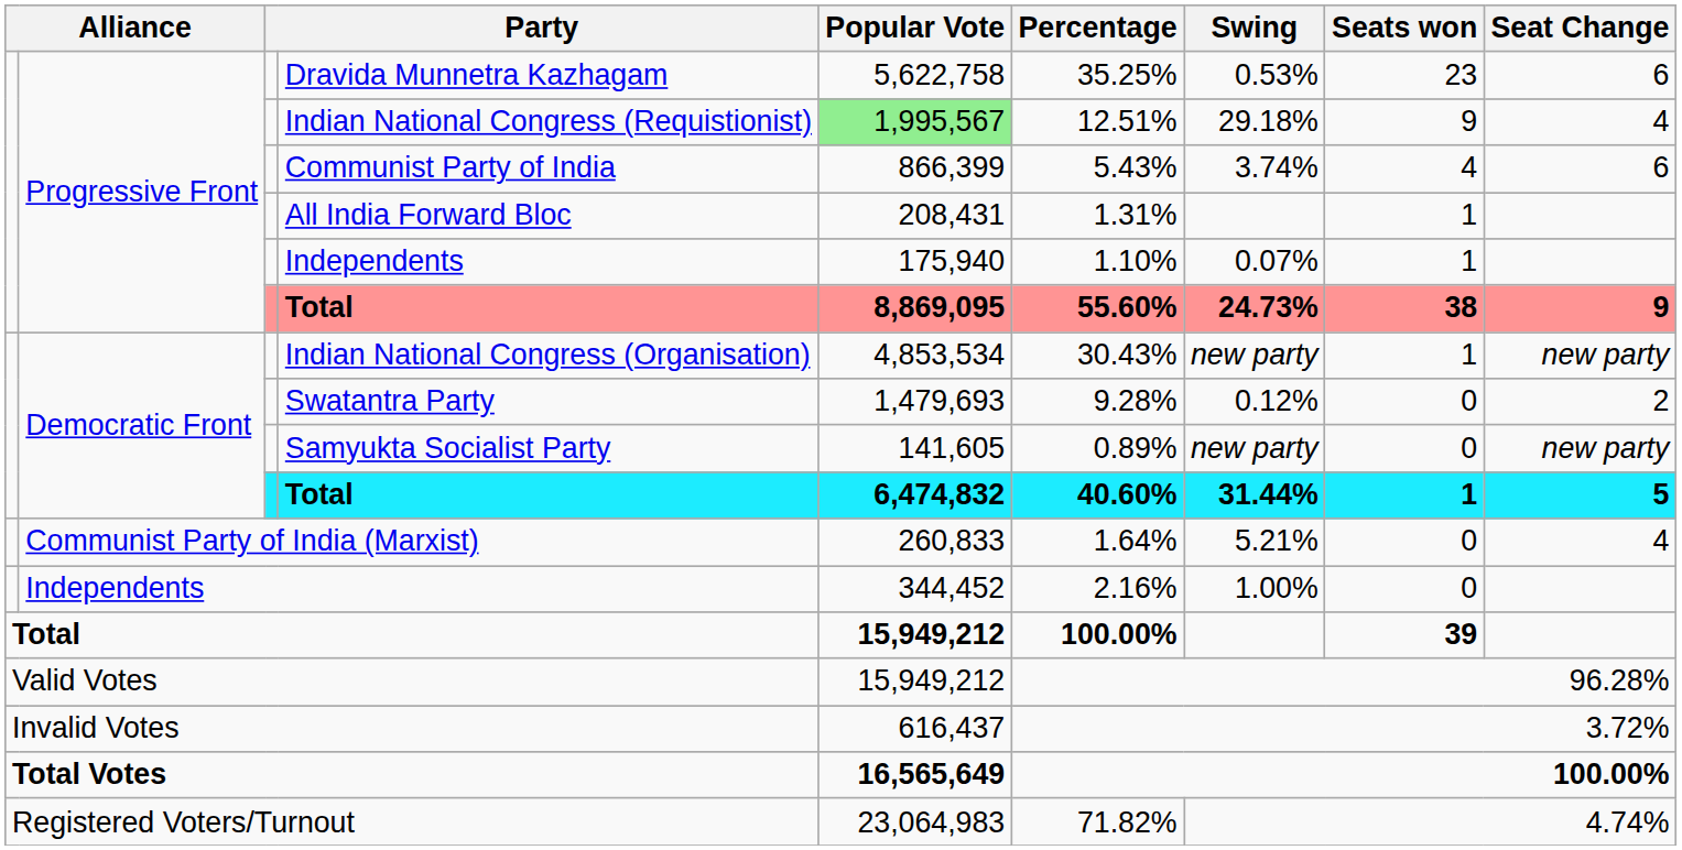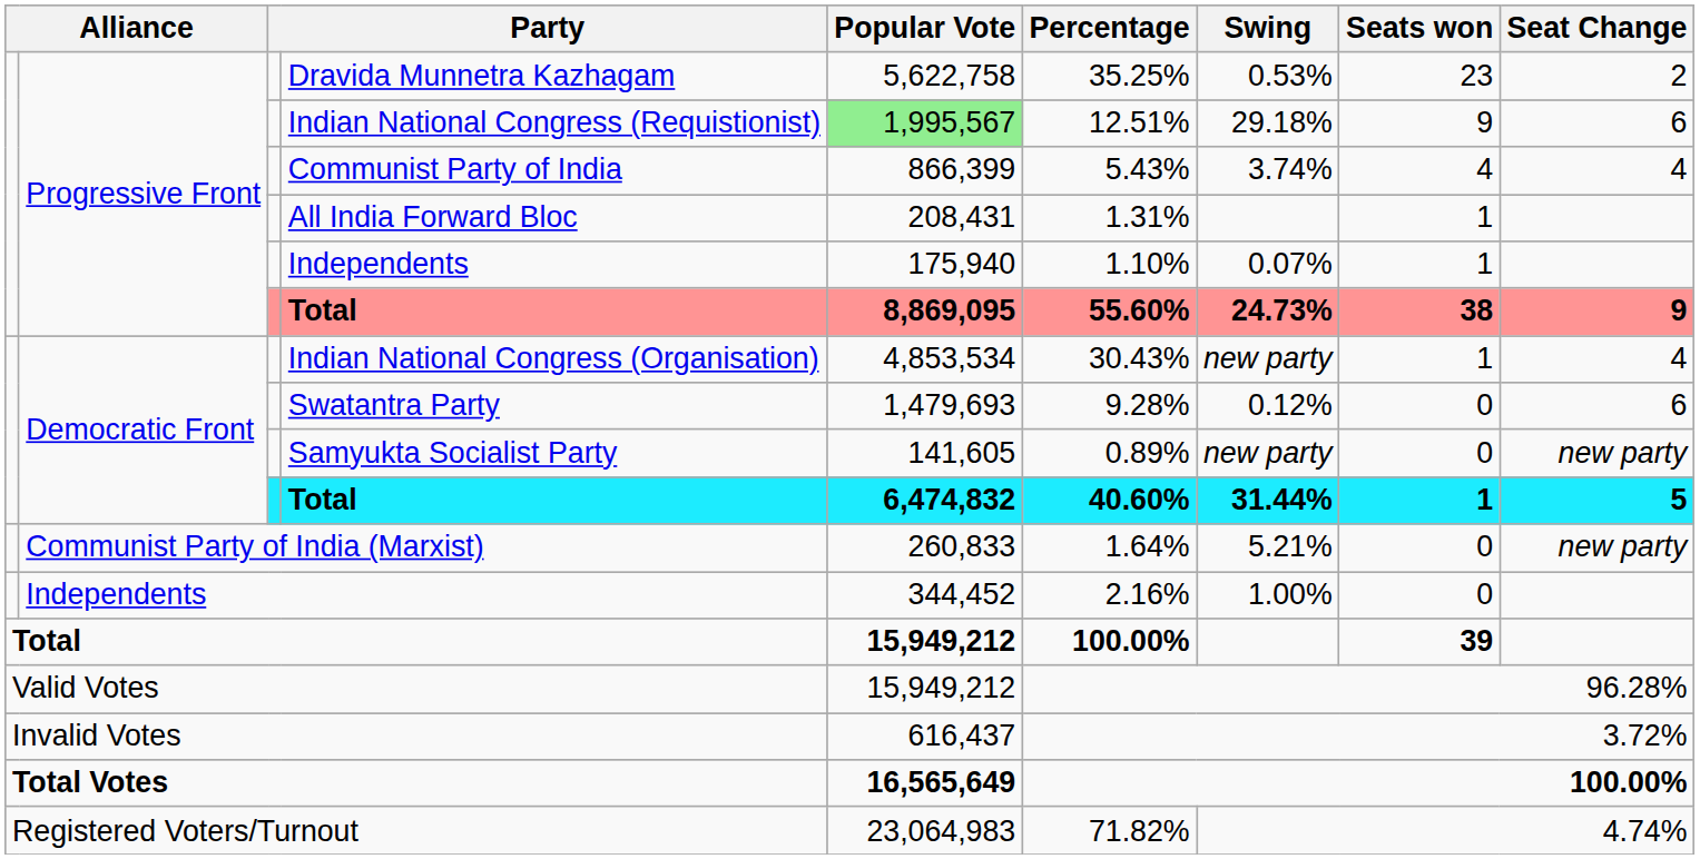Dravida Munnetra Kazhagam | Seat Change: 6 -> 2
Indian National Congress (Requistionist) | Seat Change: 4 -> 6
Communist Party of India | Seat Change: 6 -> 4
Indian National Congress (Organisation) | Seat Change: new party -> 4
Swatantra Party | Seat Change: 2 -> 6
Communist Party of India (Marxist) | Seat Change: 4 -> new party
